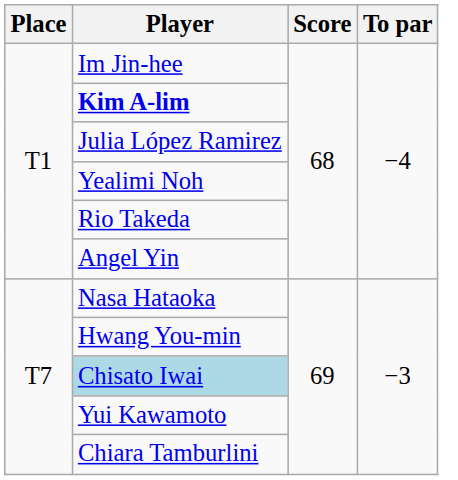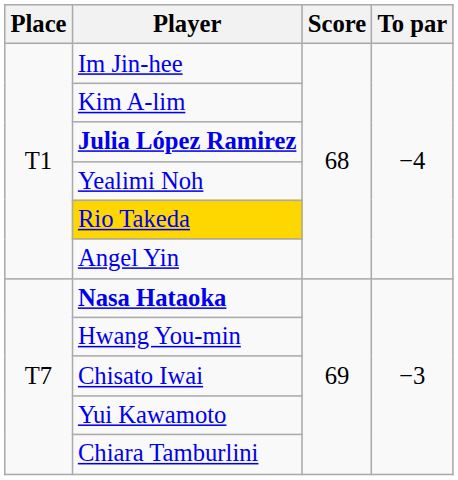Kim A-lim | Player: bold -> normal
Julia López Ramirez | Player: normal -> bold
Rio Takeda | Player: no background -> gold background
Nasa Hataoka | Player: normal -> bold
Chisato Iwai | Player: lightblue background -> no background
